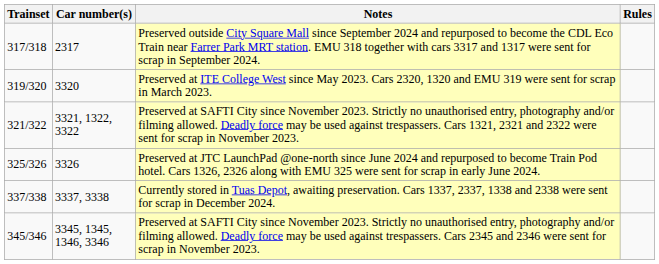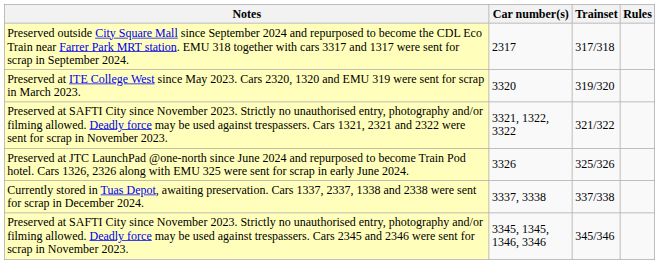columns swapped: Trainset <-> Notes
